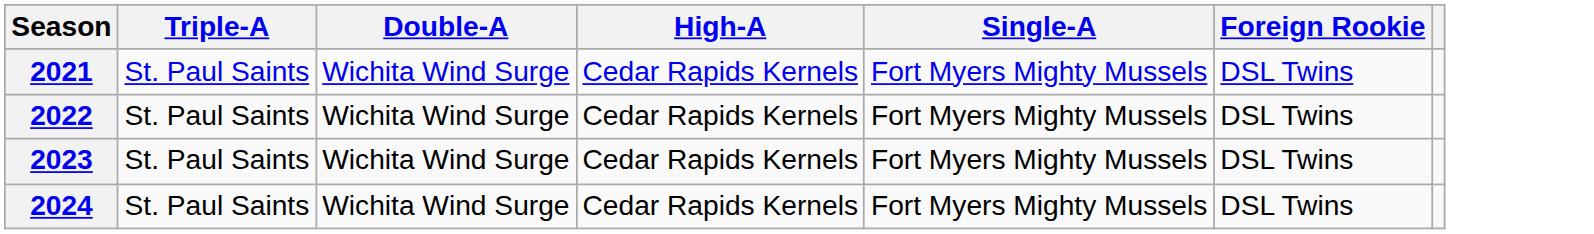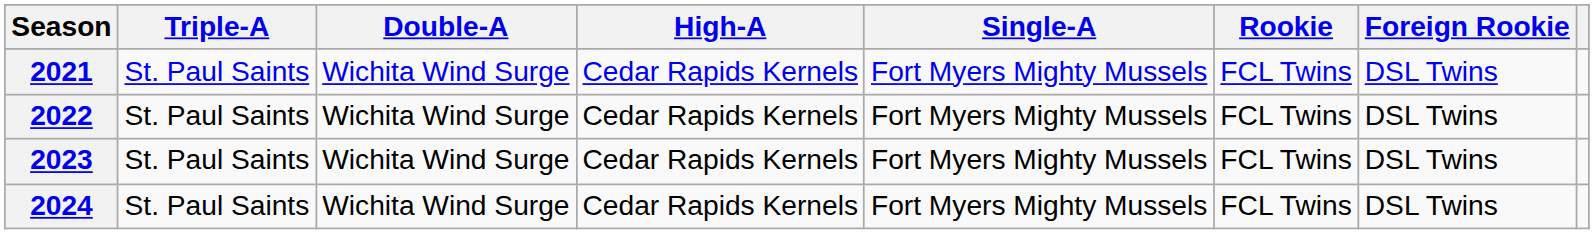+ column: Rookie | FCL Twins | FCL Twins | FCL Twins | FCL Twins
